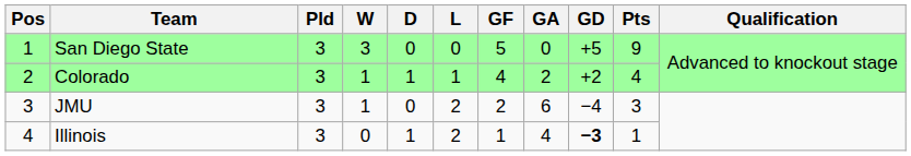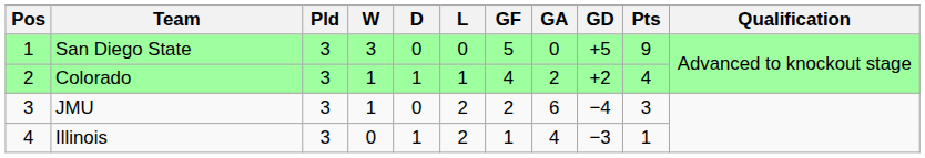Illinois | GD: bold -> normal
